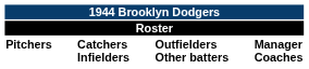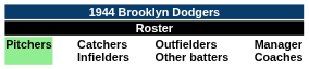Pitchers | column 1: no background -> lightgreen background
